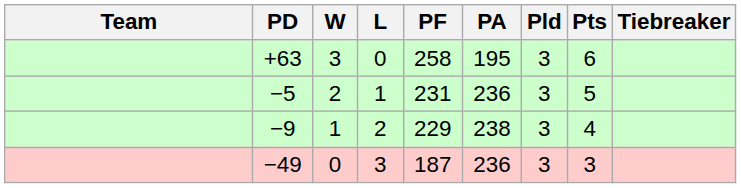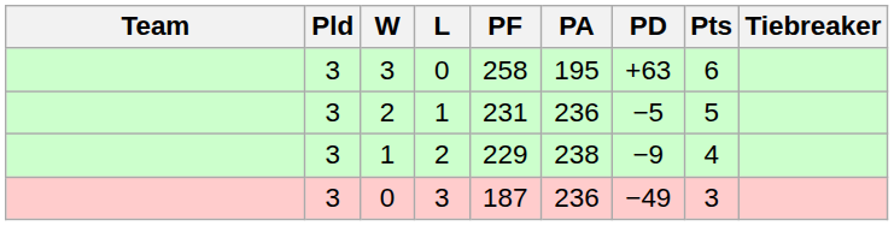columns swapped: Pld <-> PD
